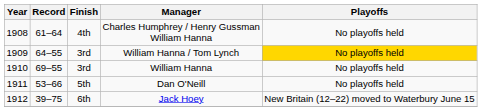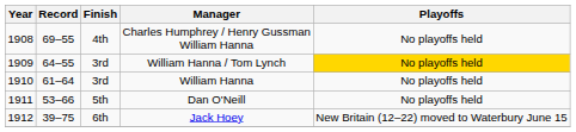Charles Humphrey / Henry Gussman William Hanna | Record: 61–64 -> 69–55
William Hanna | Record: 69–55 -> 61–64
